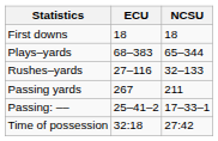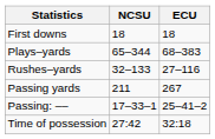columns swapped: NCSU <-> ECU
